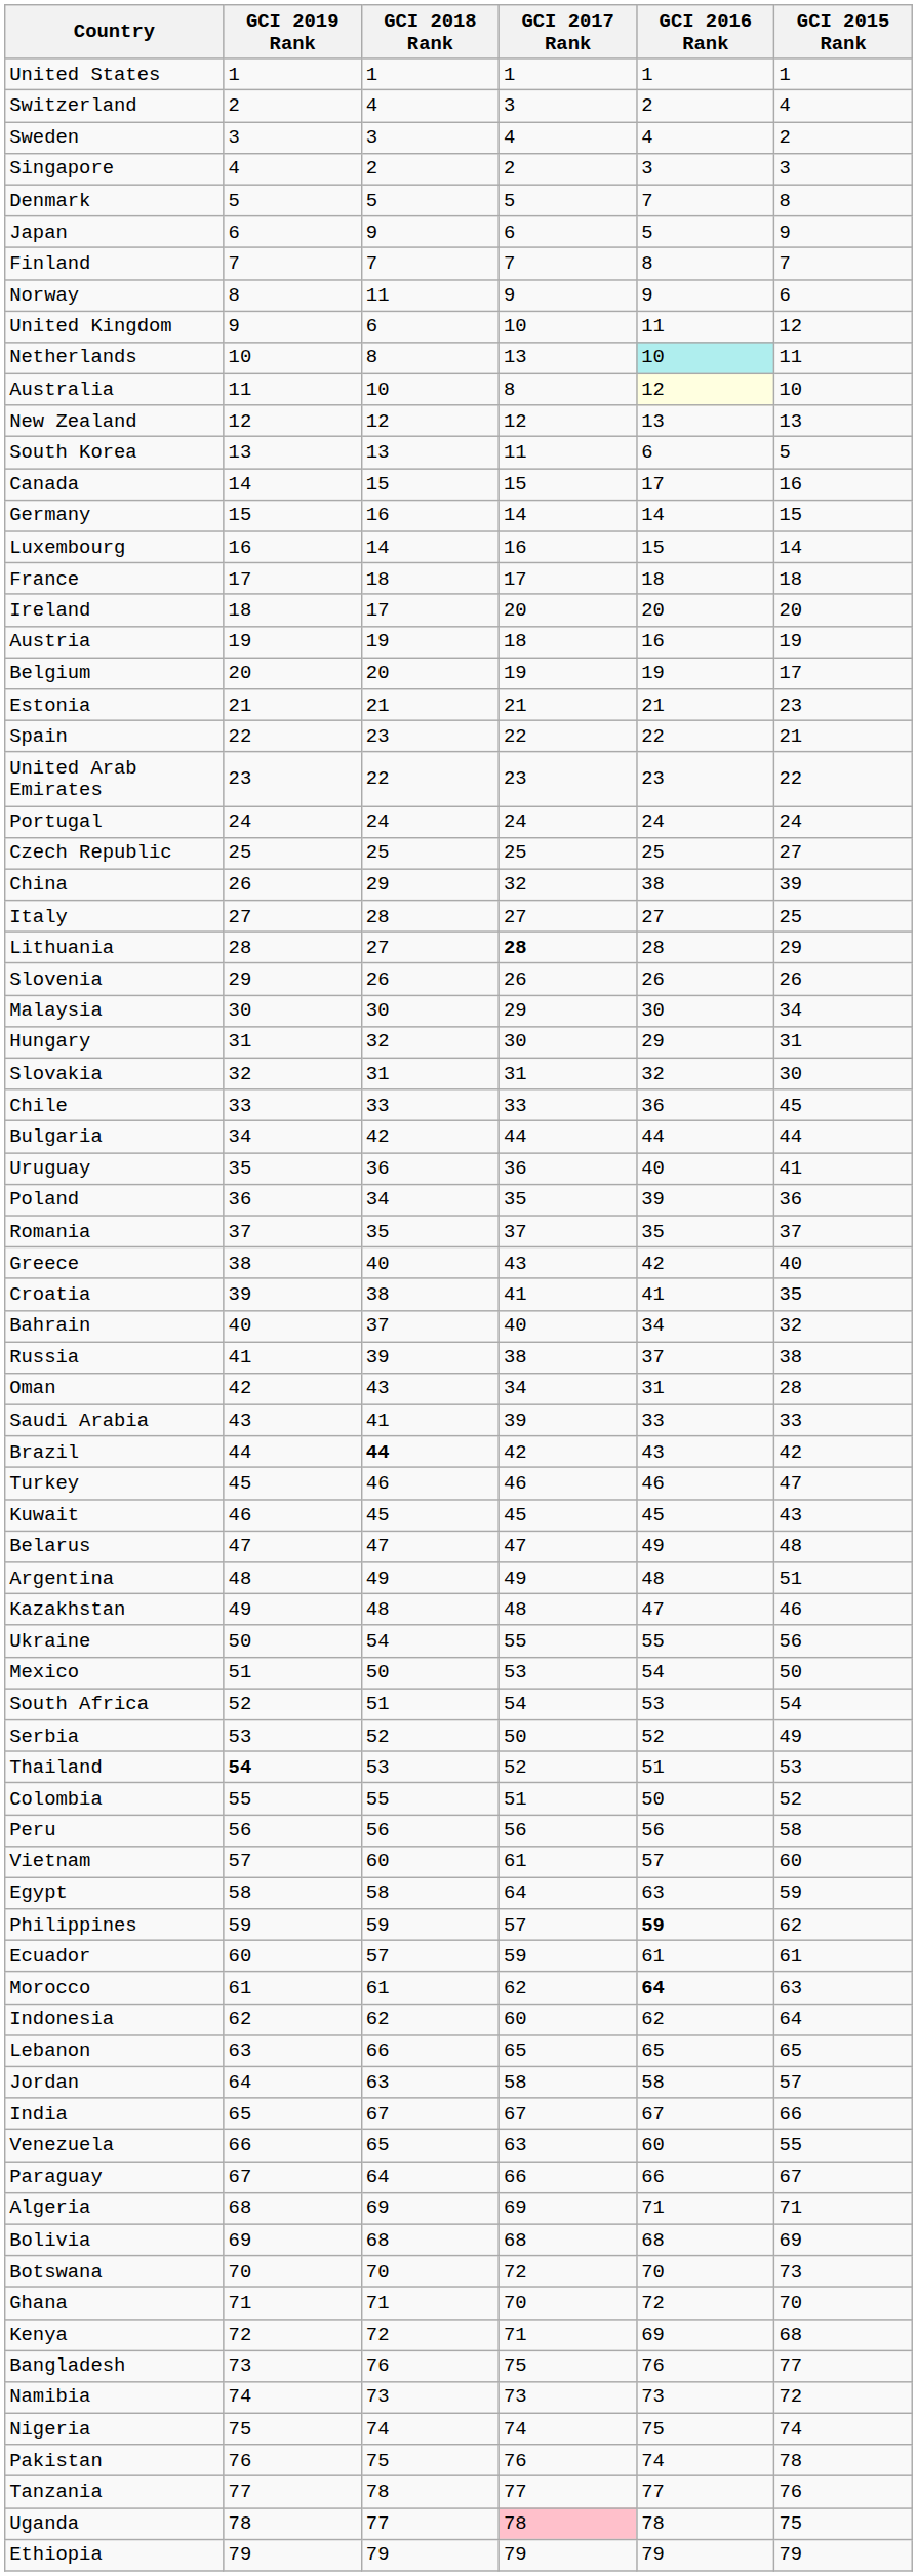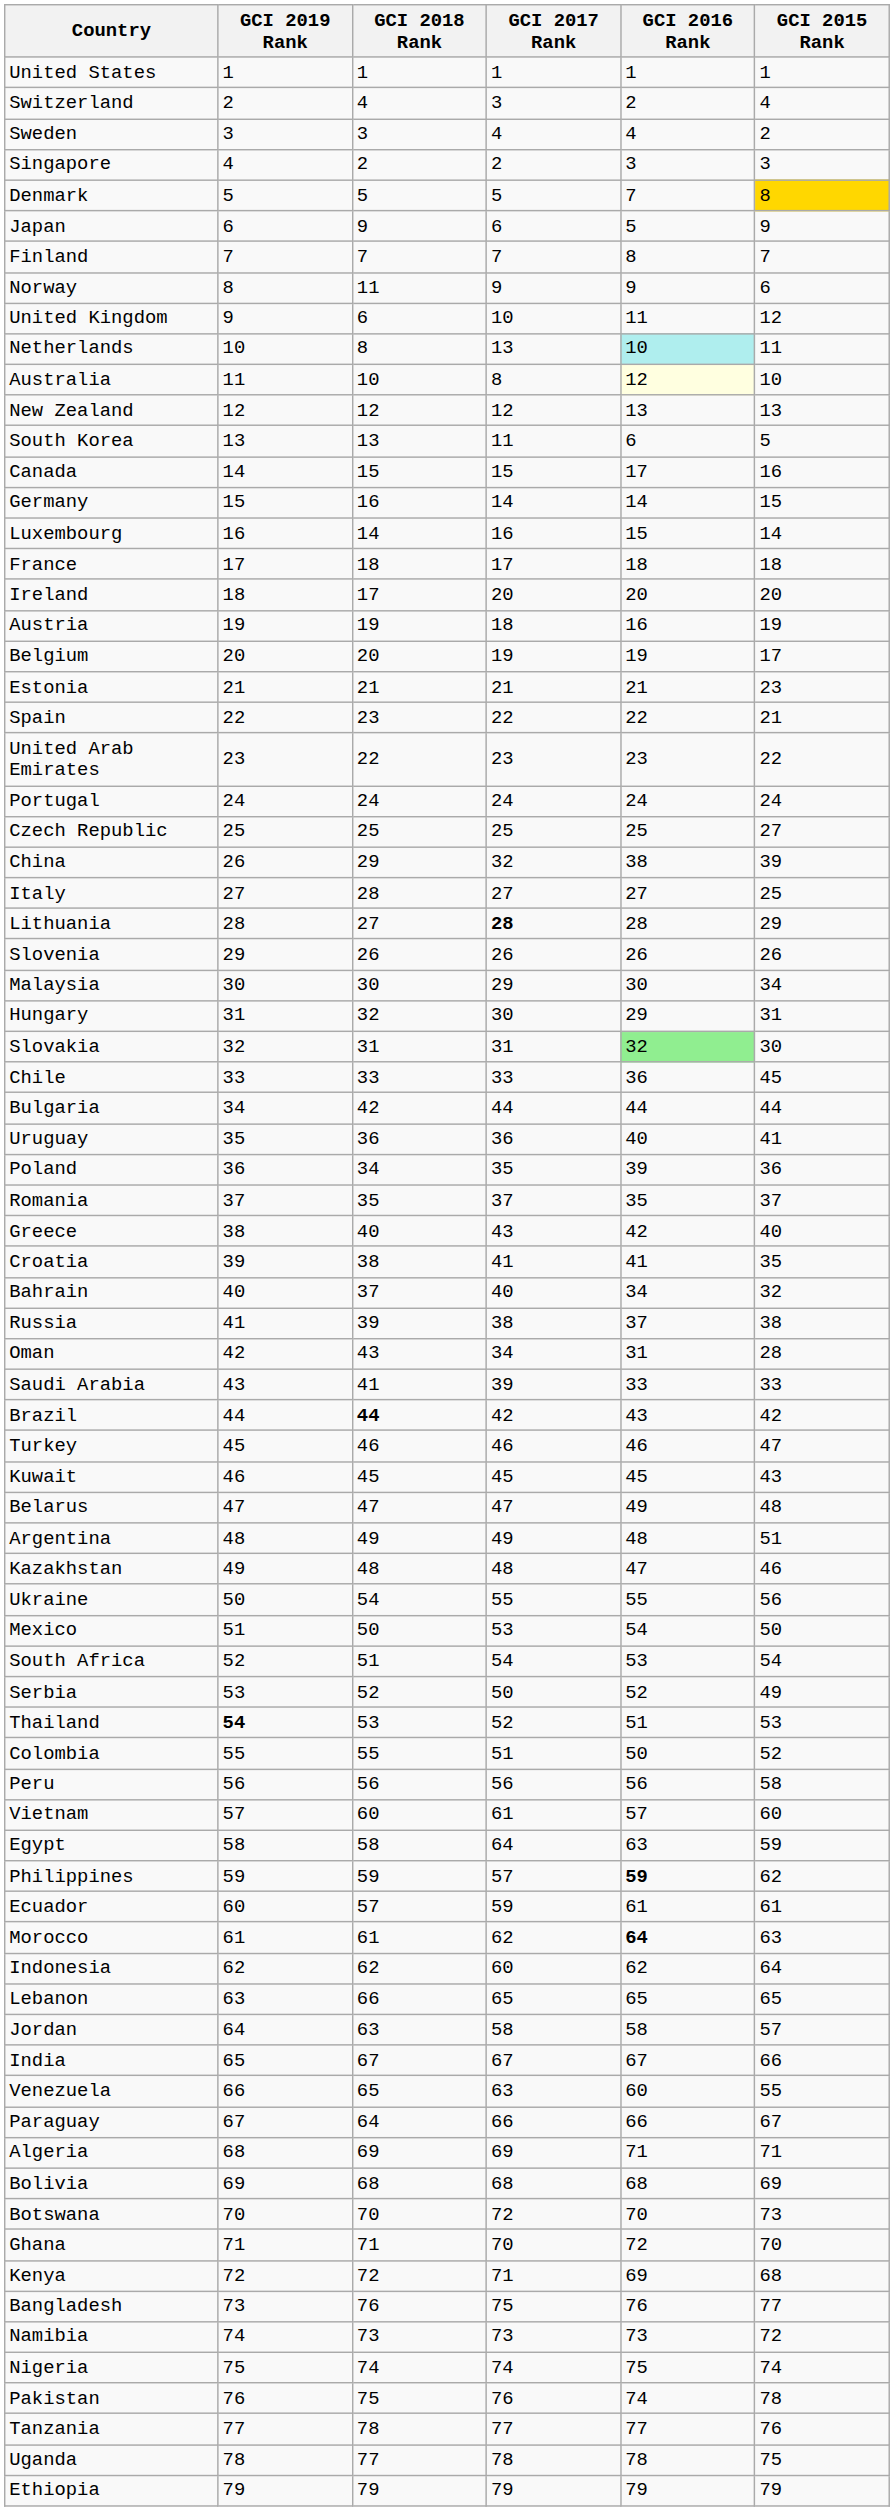Denmark | GCI 2015 Rank: no background -> gold background
Slovakia | GCI 2016 Rank: no background -> lightgreen background
Uganda | GCI 2017 Rank: pink background -> no background
